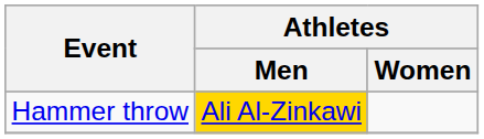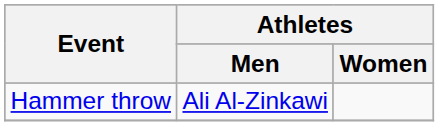Hammer throw | Athletes / Men: gold background -> no background
